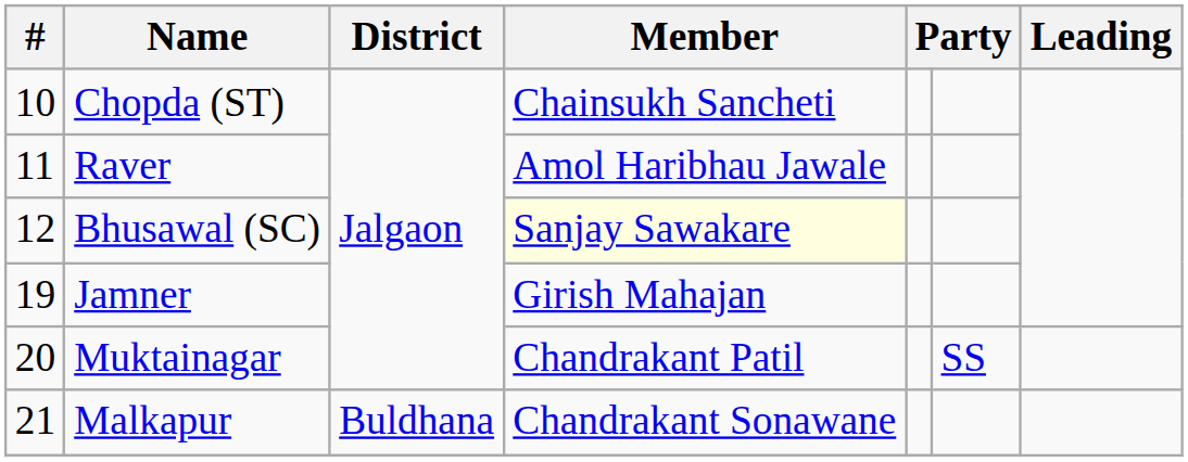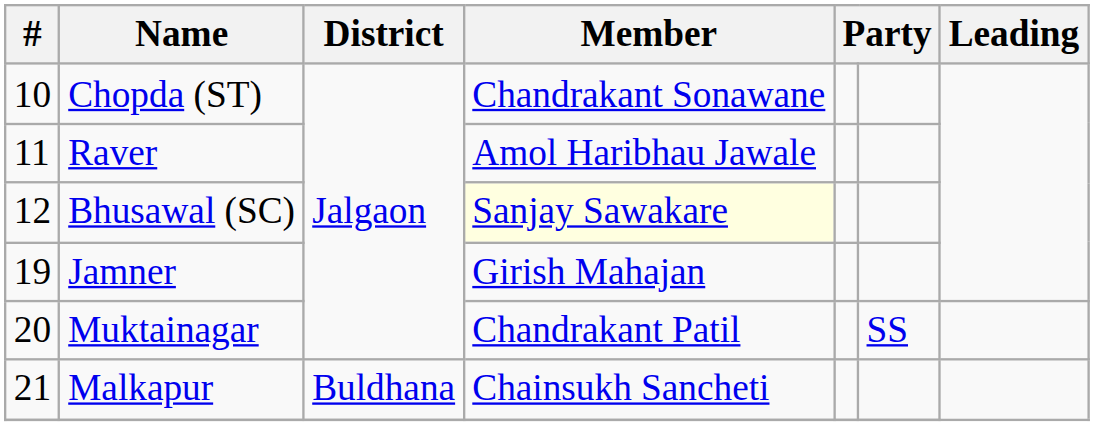Chopda (ST) | Member: Chainsukh Sancheti -> Chandrakant Sonawane
Malkapur | Member: Chandrakant Sonawane -> Chainsukh Sancheti
